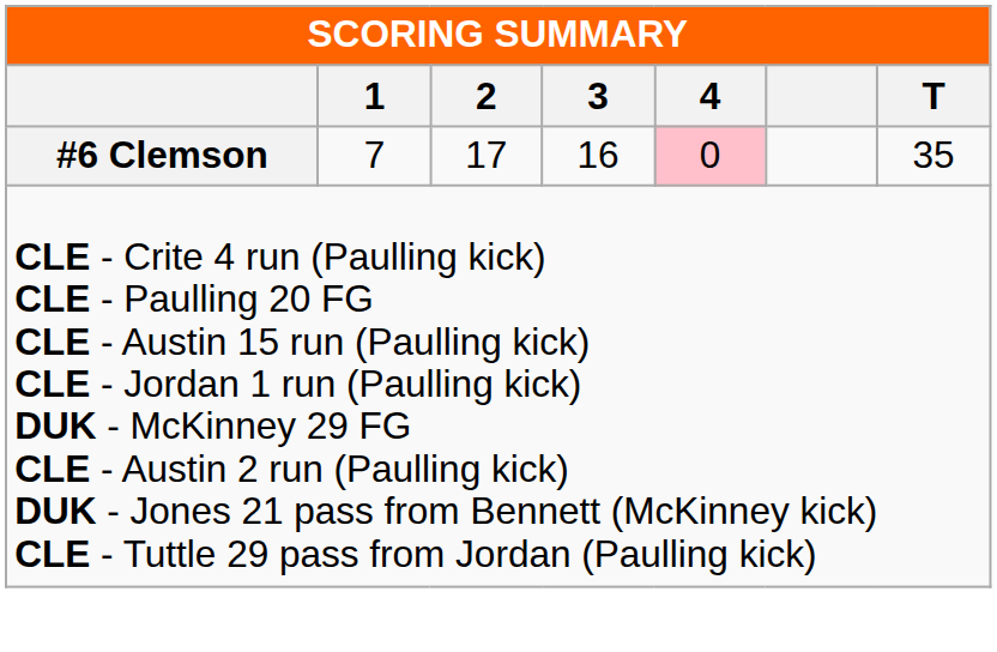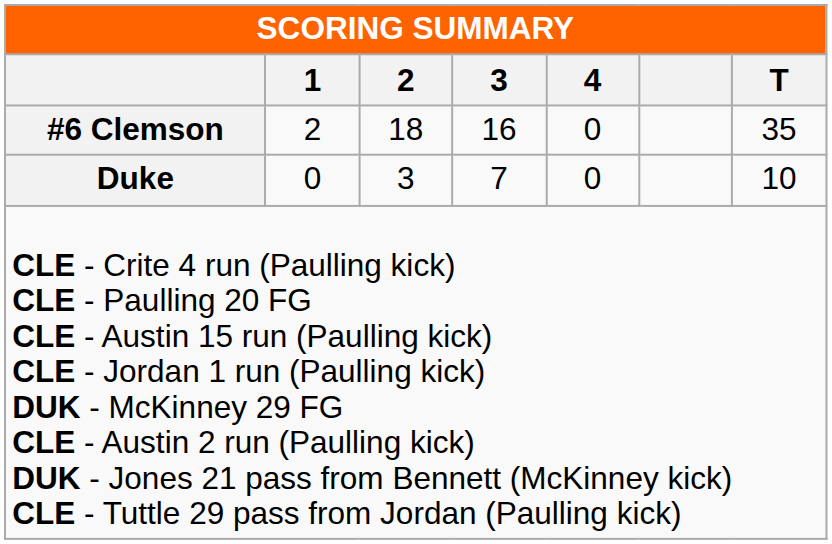#6 Clemson | 1: 7 -> 2
#6 Clemson | 2: 17 -> 18
#6 Clemson | 4: pink background -> no background
+ row: Duke | 0 | 3 | 7 | 0 | 10
